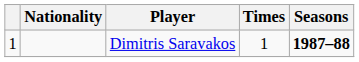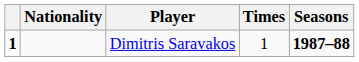Dimitris Saravakos | column 1: normal -> bold
